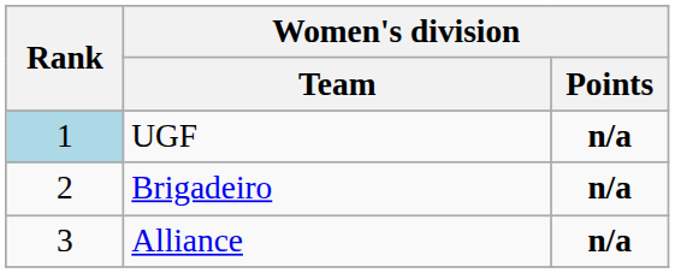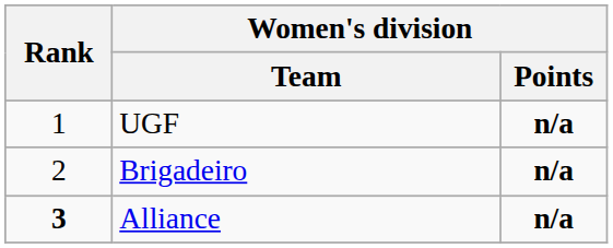UGF | Rank: lightblue background -> no background
Alliance | Rank: normal -> bold
